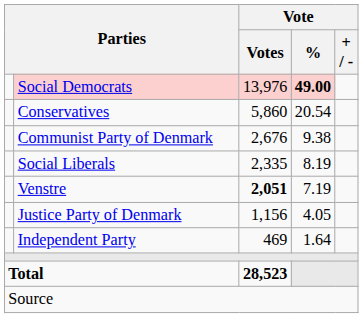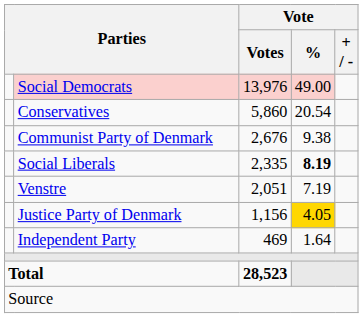Social Democrats | Vote / %: bold -> normal
Social Liberals | Vote / %: normal -> bold
Venstre | Vote / Votes: bold -> normal
Justice Party of Denmark | Vote / %: no background -> gold background
